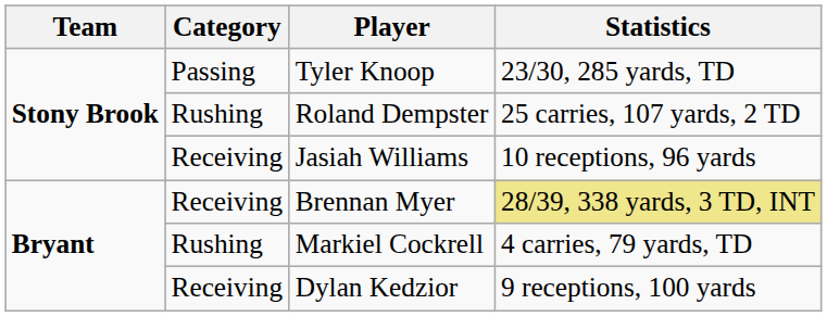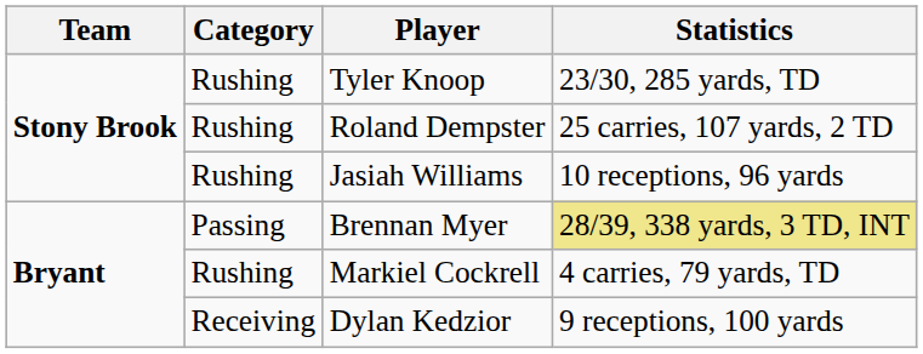Tyler Knoop | Category: Passing -> Rushing
Jasiah Williams | Category: Receiving -> Rushing
Brennan Myer | Category: Receiving -> Passing
